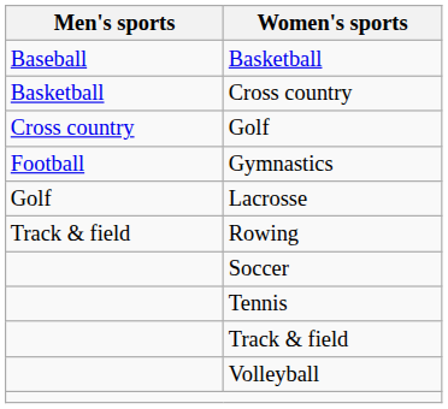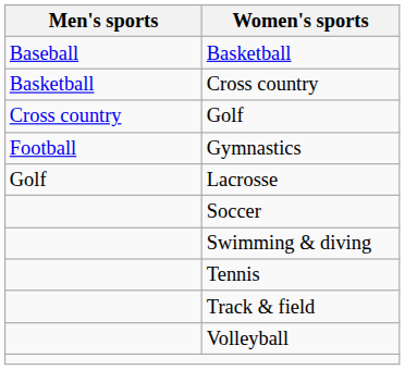- row: Track & field | Rowing
+ row: Swimming & diving
